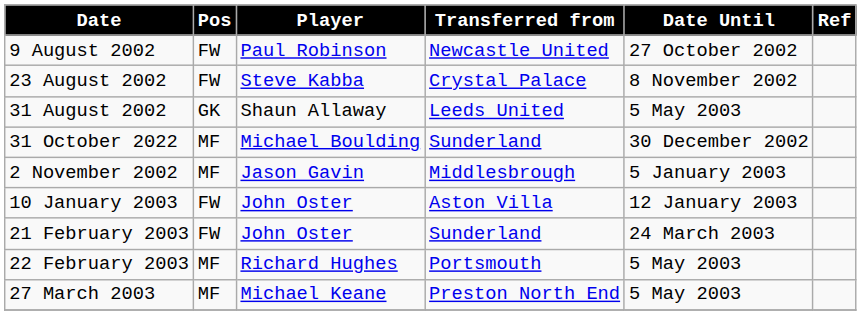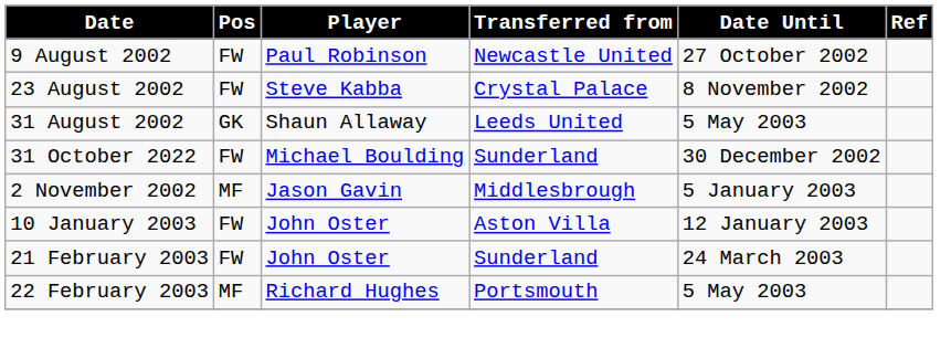31 October 2022 | Pos: MF -> FW
- row: 27 March 2003 | MF | Michael Keane | Preston North End | 5 May 2003
